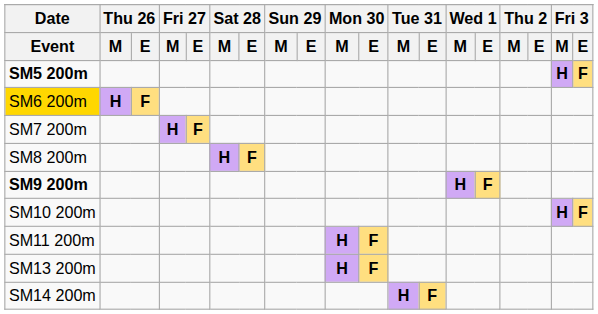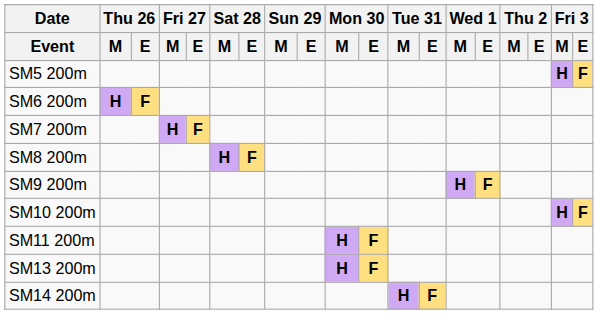SM5 200m | Date / Event: bold -> normal
SM6 200m | Date / Event: gold background -> no background
SM9 200m | Date / Event: bold -> normal
